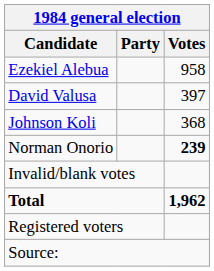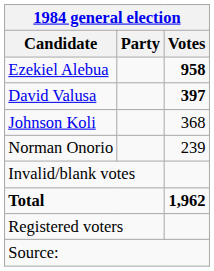Ezekiel Alebua | Votes: normal -> bold
David Valusa | Votes: normal -> bold
Norman Onorio | Votes: bold -> normal
